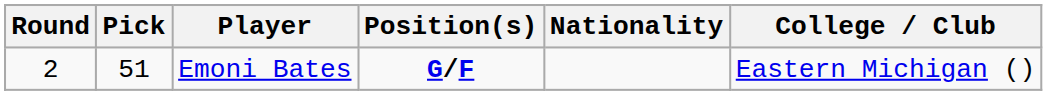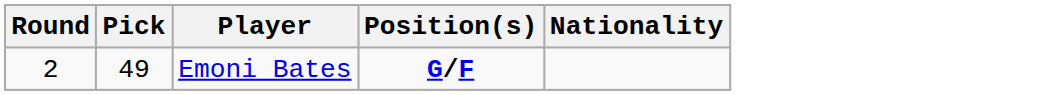- column: College / Club | Eastern Michigan ()
Emoni Bates | Pick: 51 -> 49
